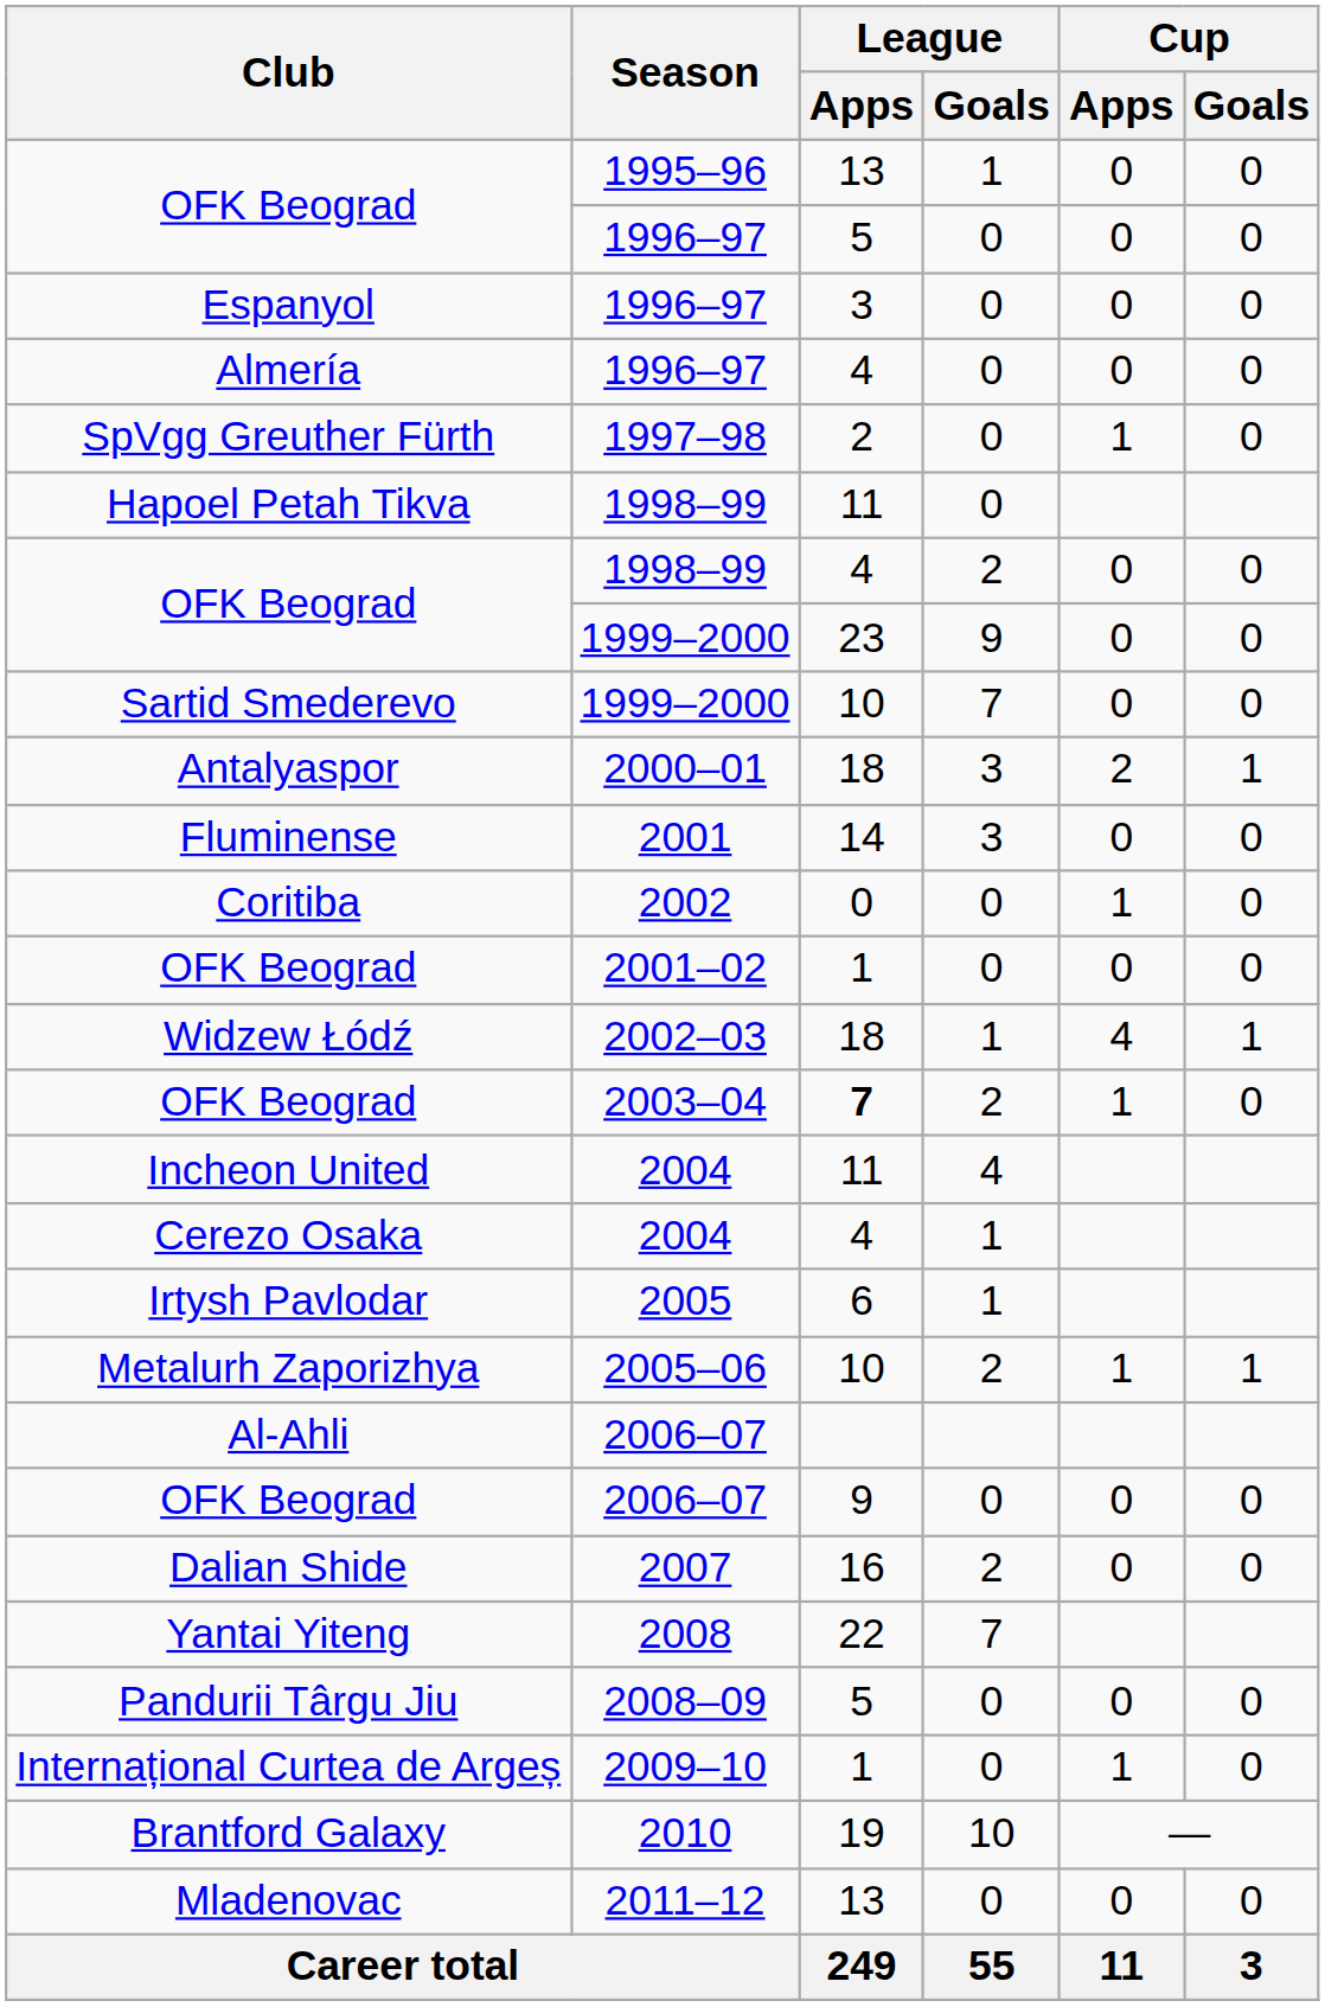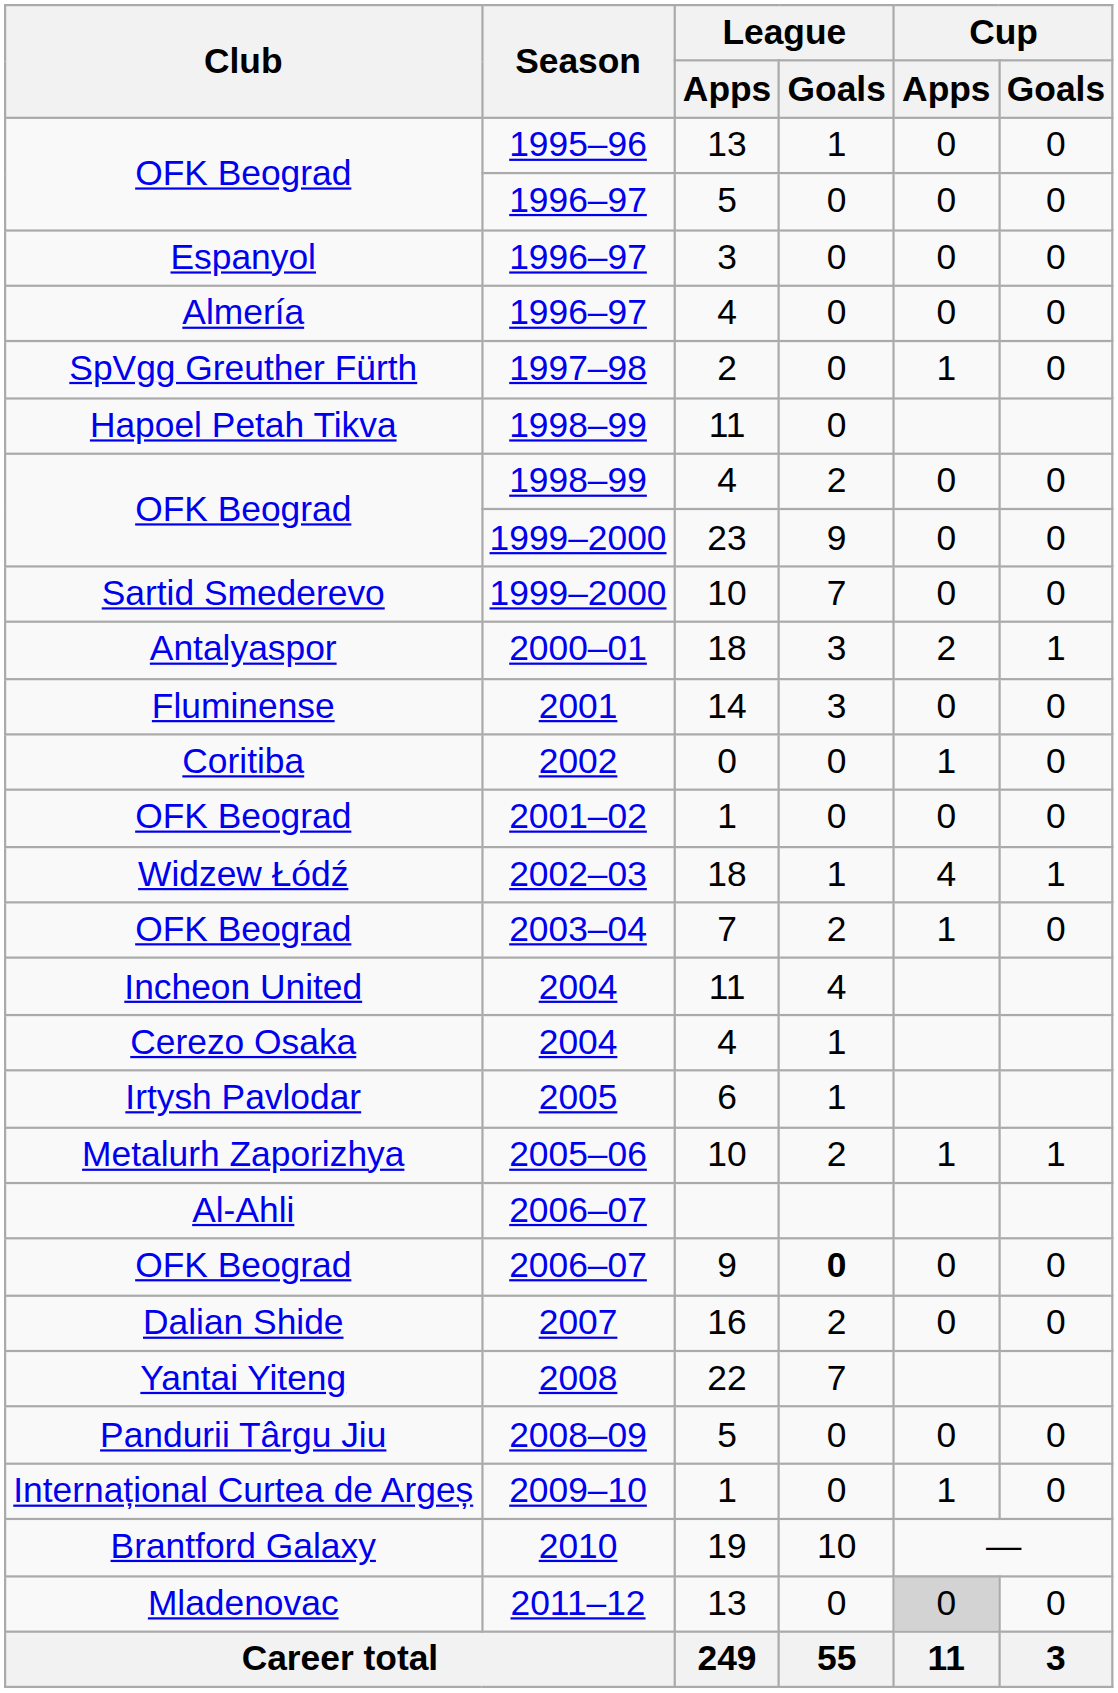OFK Beograd / 2003–04 | League / Apps: bold -> normal
OFK Beograd / 2006–07 | League / Goals: normal -> bold
Mladenovac | Cup / Apps: no background -> lightgrey background
